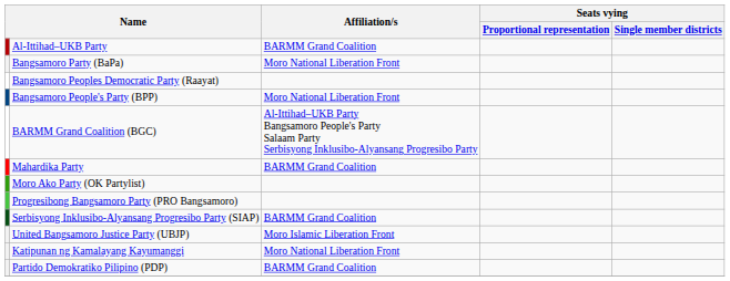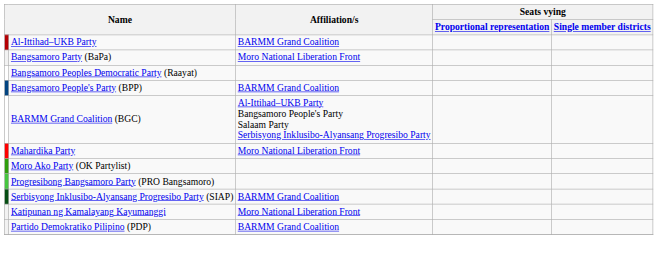Bangsamoro People's Party (BPP) | Affiliation/s: Moro National Liberation Front -> BARMM Grand Coalition
Mahardika Party | Affiliation/s: BARMM Grand Coalition -> Moro National Liberation Front
- row: United Bangsamoro Justice Party (UBJP) | Moro Islamic Liberation Front
